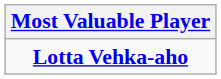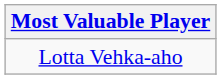row 2 | column 1: bold -> normal
